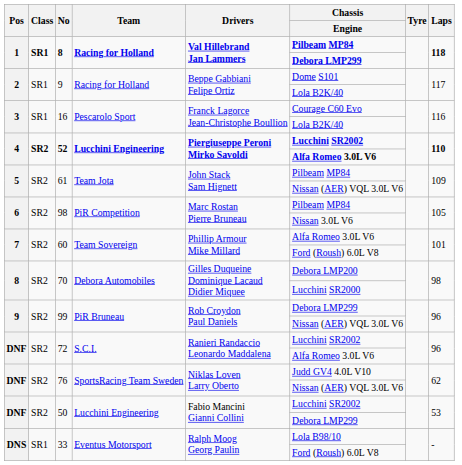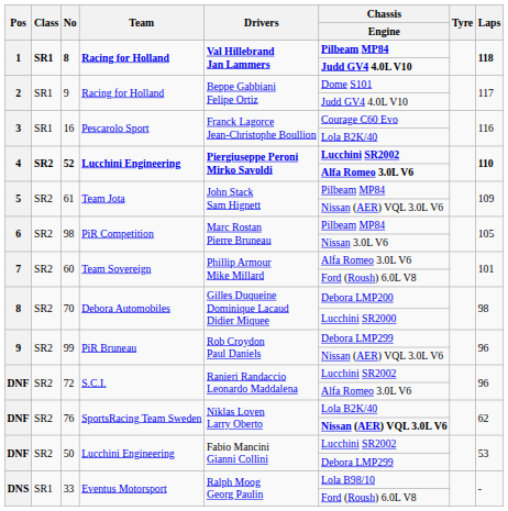row 4 | Chassis / Engine: Debora LMP299 -> Judd GV4 4.0L V10
row 6 | Chassis / Engine: Lola B2K/40 -> Judd GV4 4.0L V10
row 23 | Chassis / Engine: Judd GV4 4.0L V10 -> Lola B2K/40
row 24 | Chassis / Engine: normal -> bold
